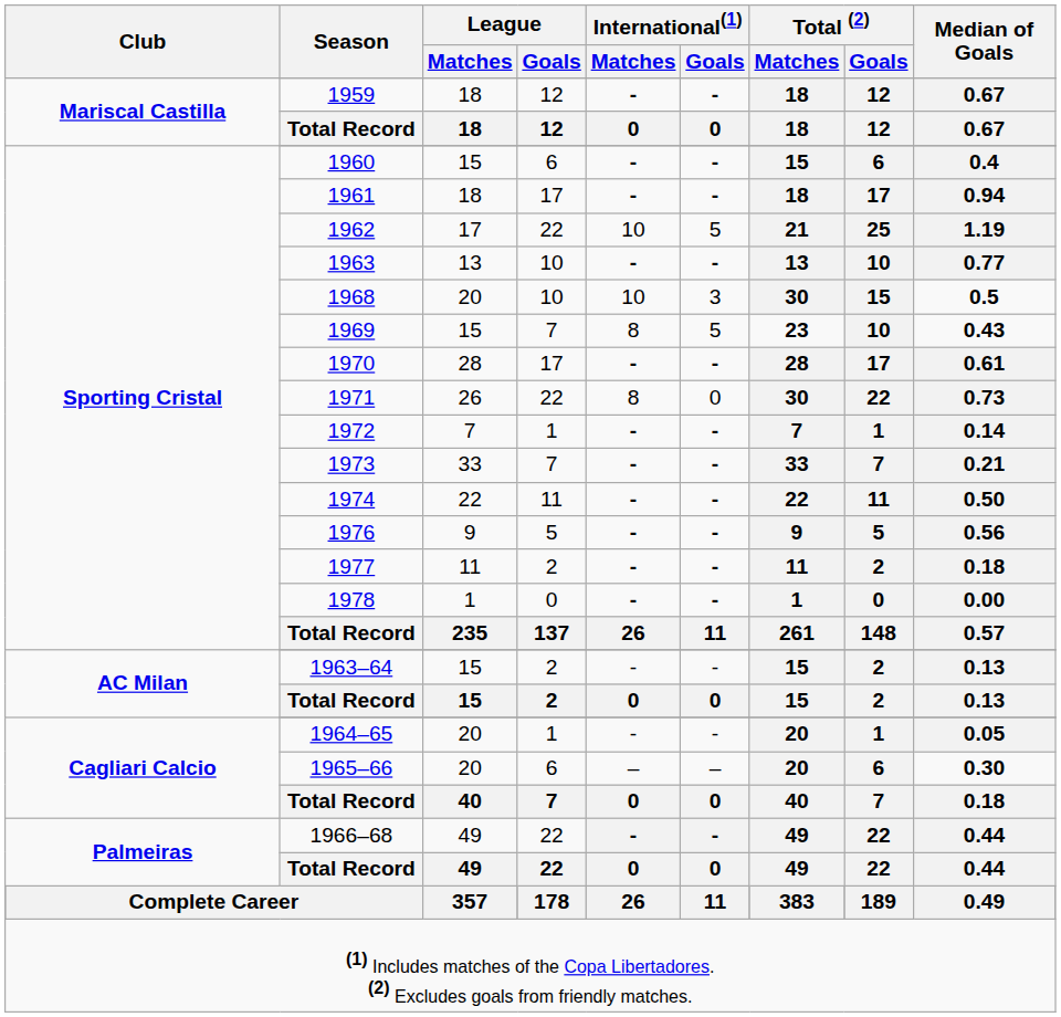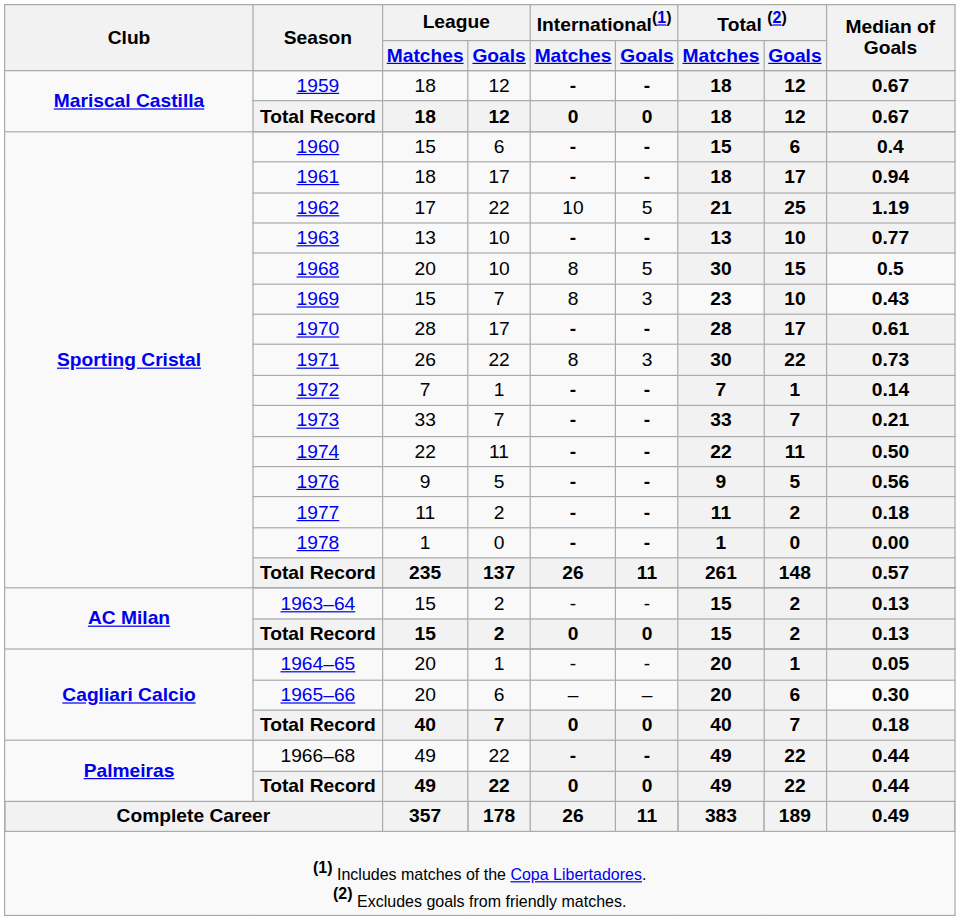1968 | International(1) / Matches: 10 -> 8
1968 | International(1) / Goals: 3 -> 5
1969 | International(1) / Goals: 5 -> 3
1971 | International(1) / Goals: 0 -> 3
